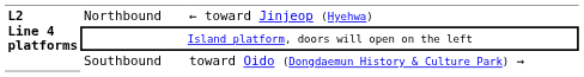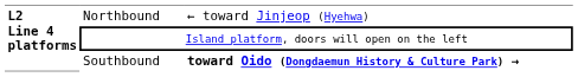Southbound | column 3: normal -> bold
